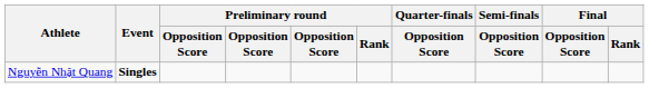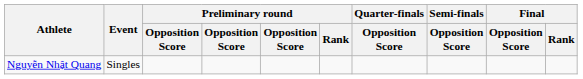Nguyễn Nhật Quang | Event: bold -> normal
